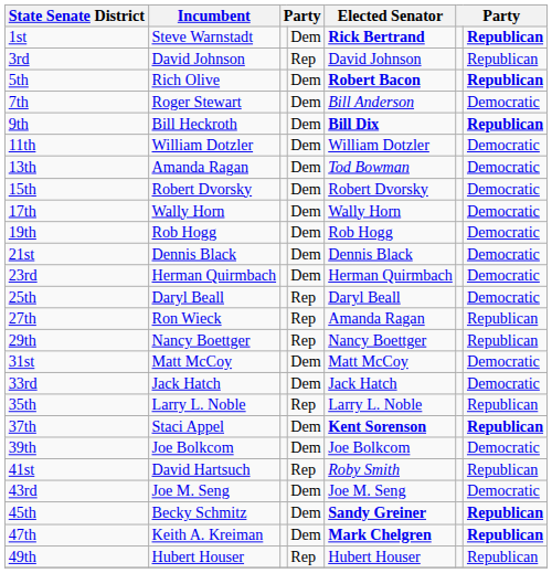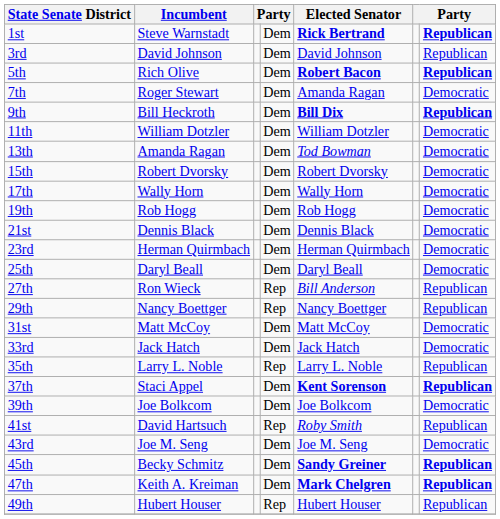3rd | column 4: Rep -> Dem
7th | Elected Senator: Bill Anderson -> Amanda Ragan
25th | column 4: Rep -> Dem
27th | Elected Senator: Amanda Ragan -> Bill Anderson
